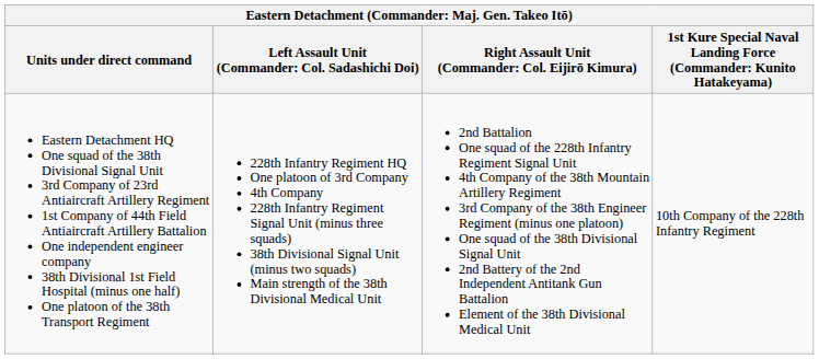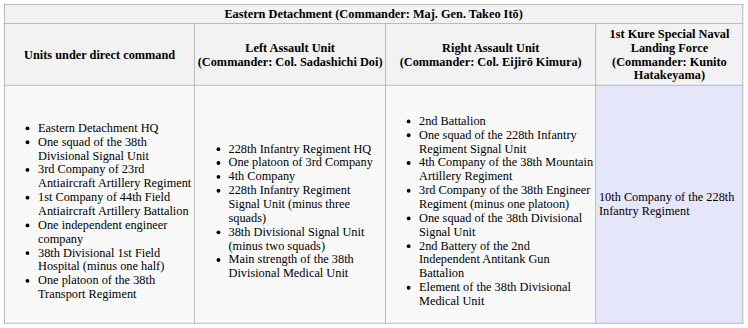row 3 | column 4: no background -> lavender background
